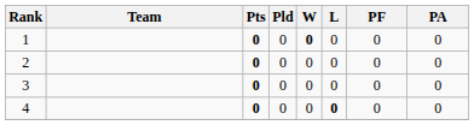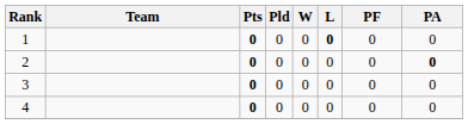1 | W: bold -> normal
1 | L: normal -> bold
2 | PA: normal -> bold
4 | L: bold -> normal
